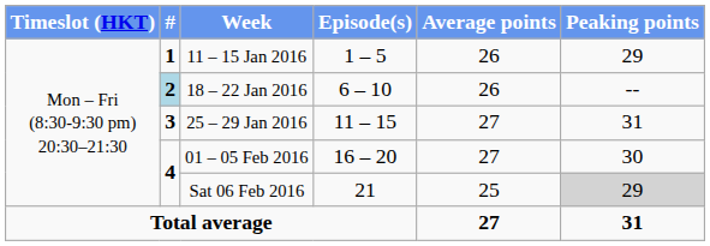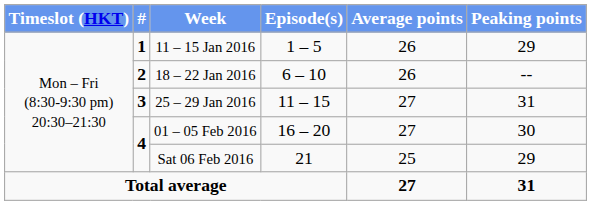18 – 22 Jan 2016 | #: lightblue background -> no background
Sat 06 Feb 2016 | Peaking points: lightgrey background -> no background
